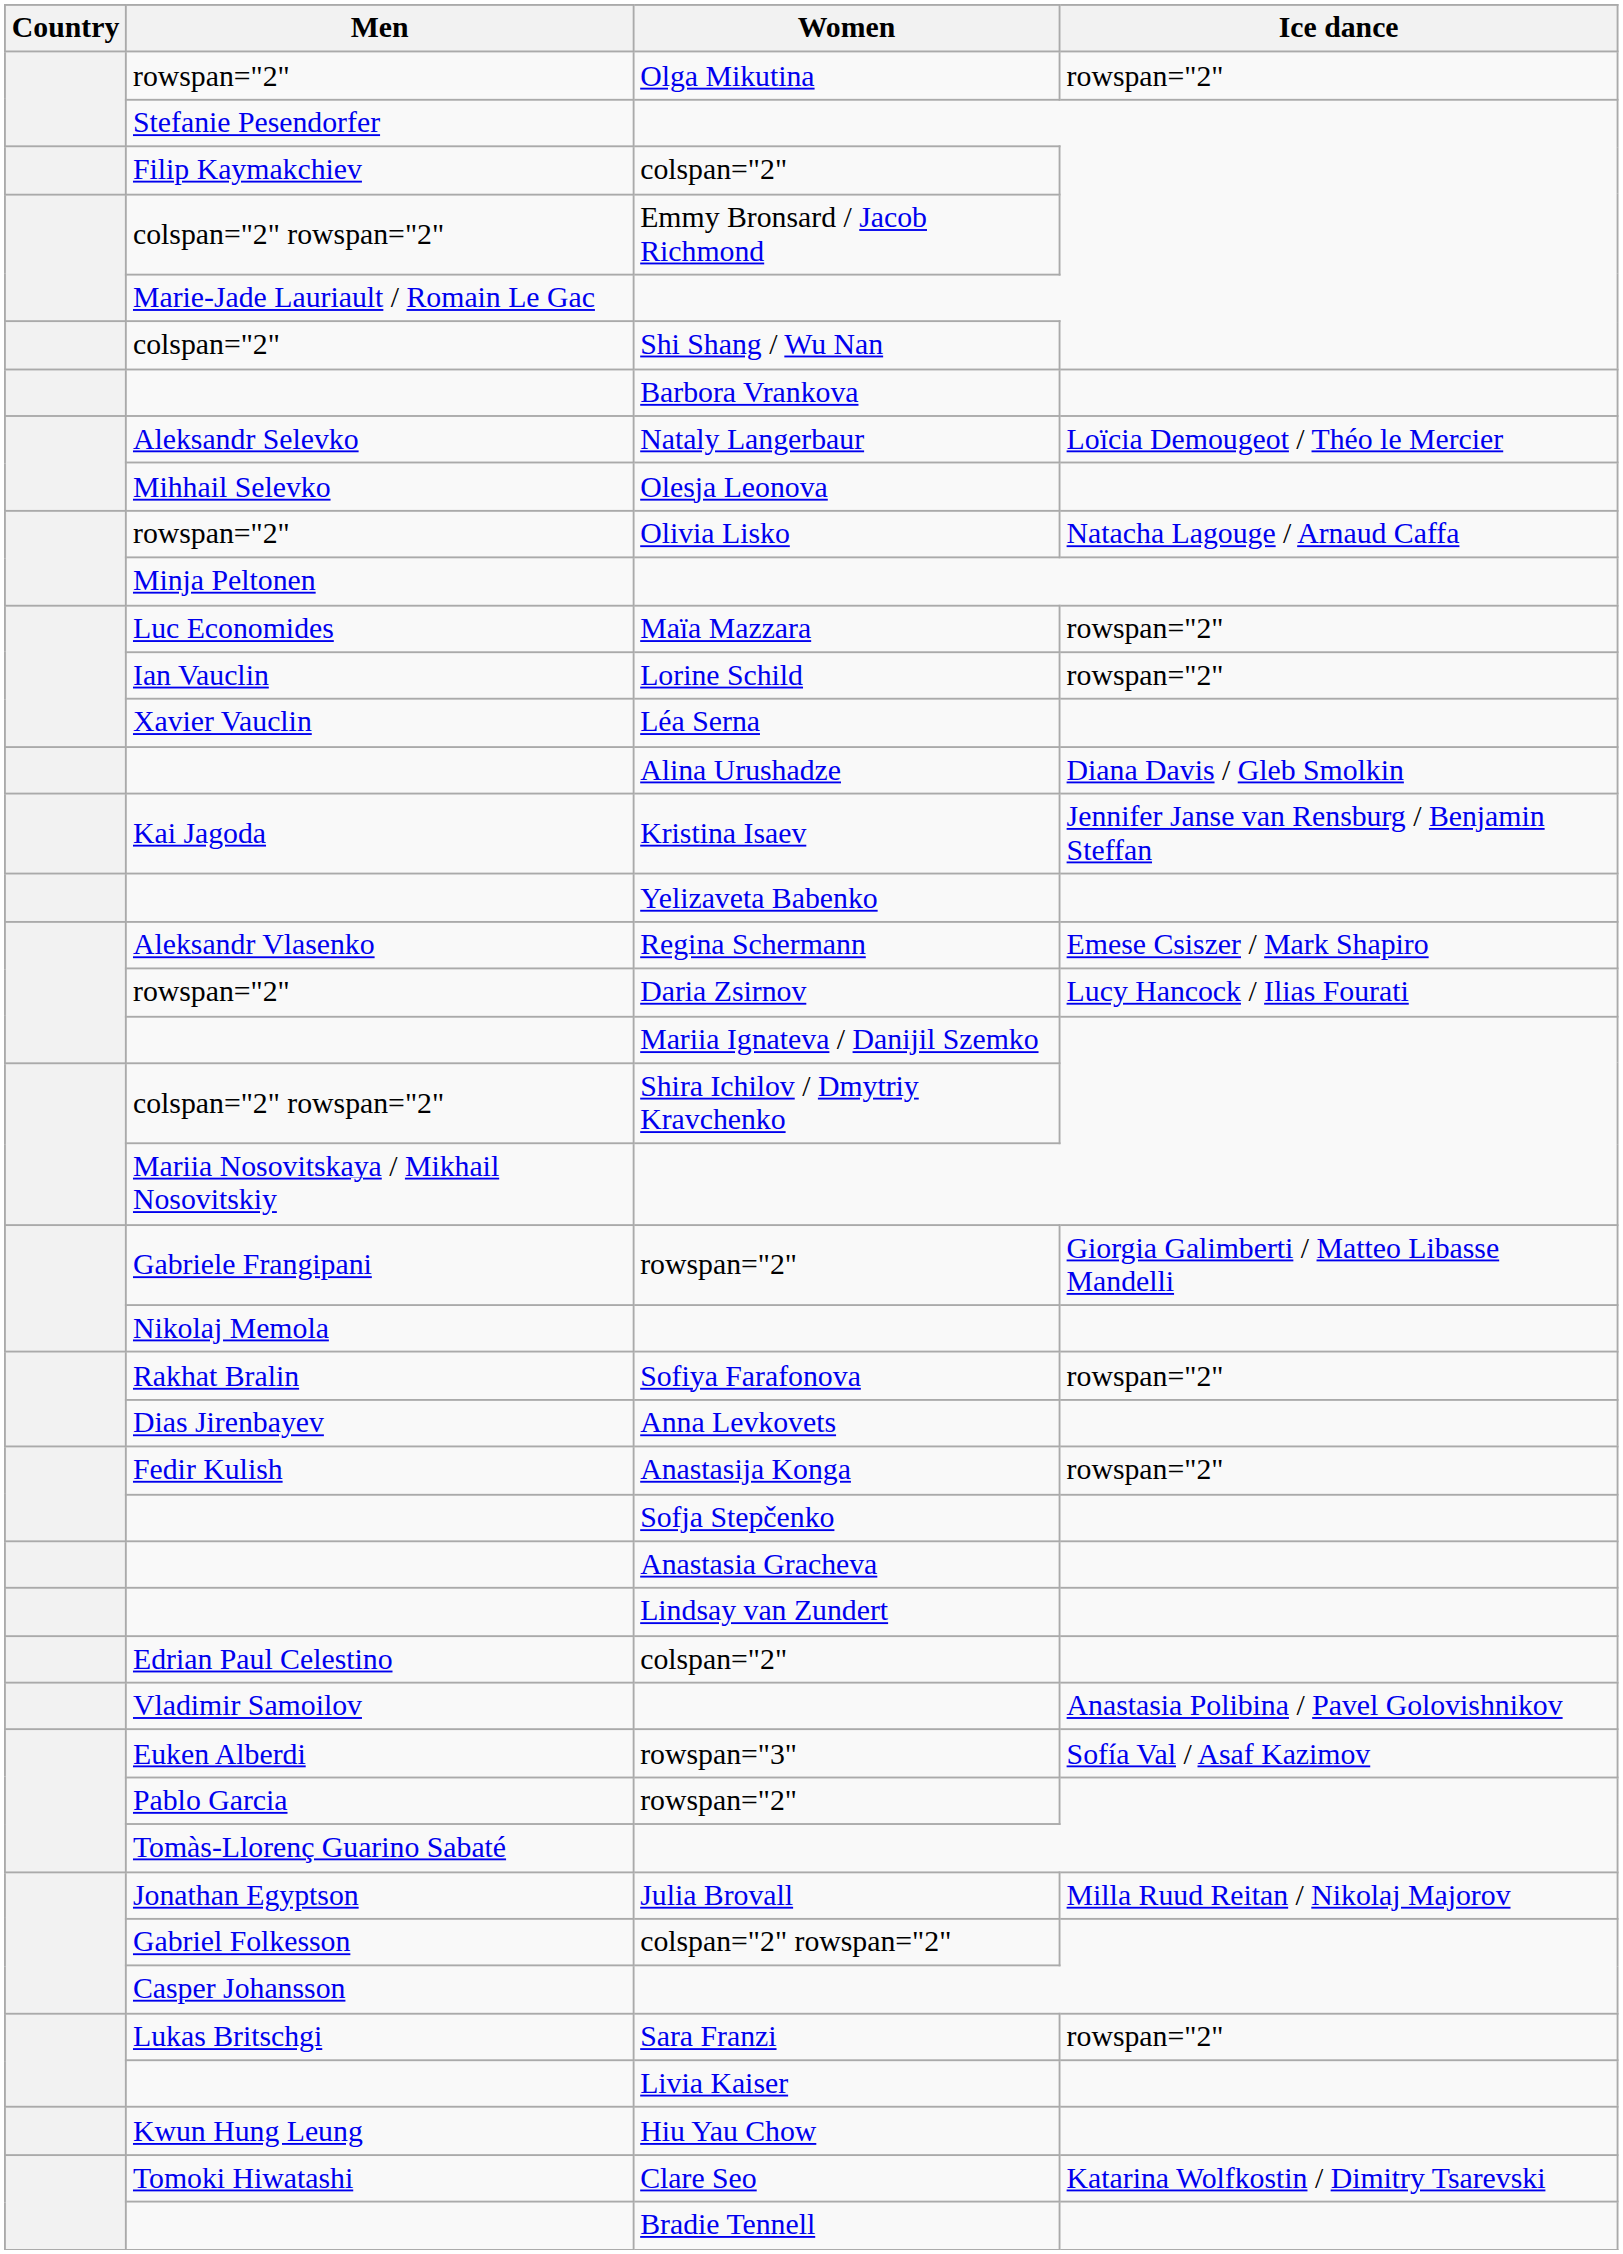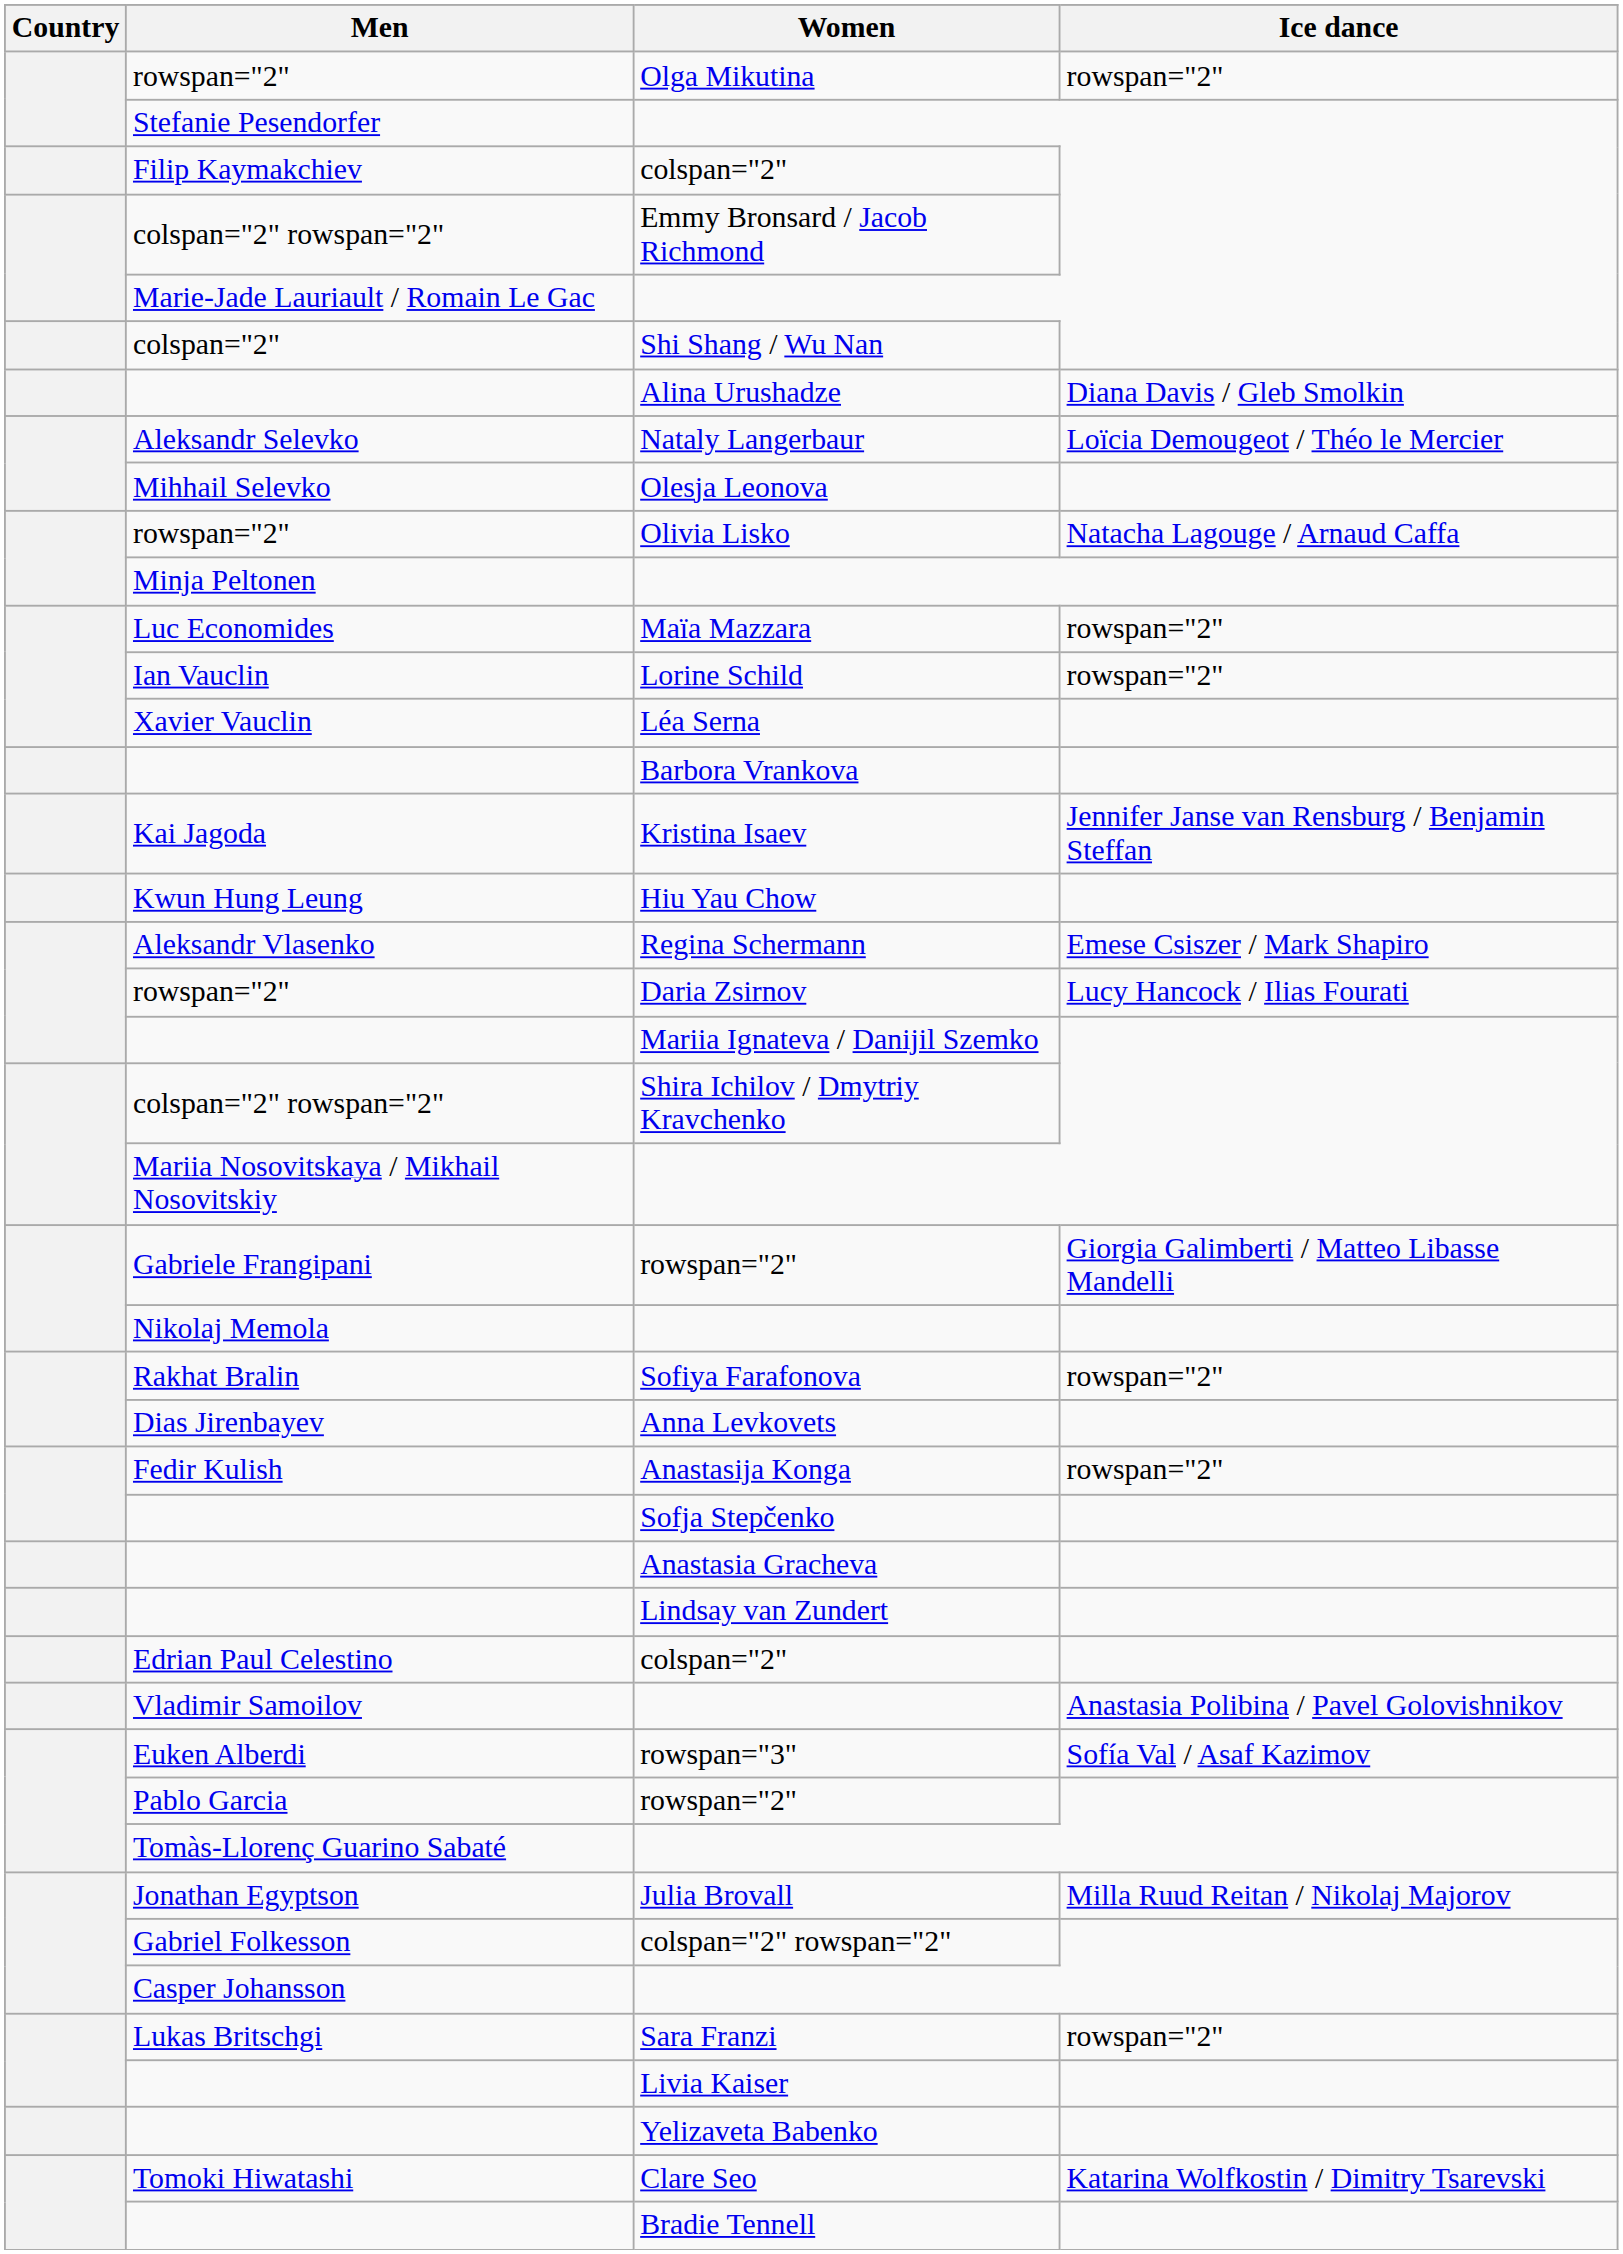rows swapped: Barbora Vrankova <-> Alina Urushadze
rows swapped: Hiu Yau Chow <-> Yelizaveta Babenko
